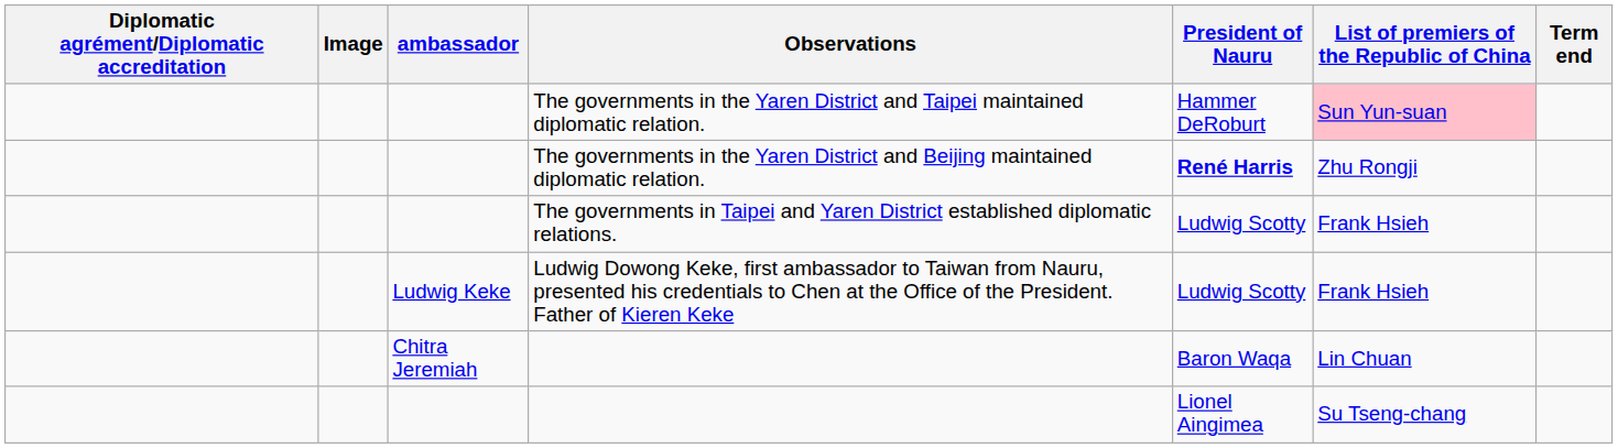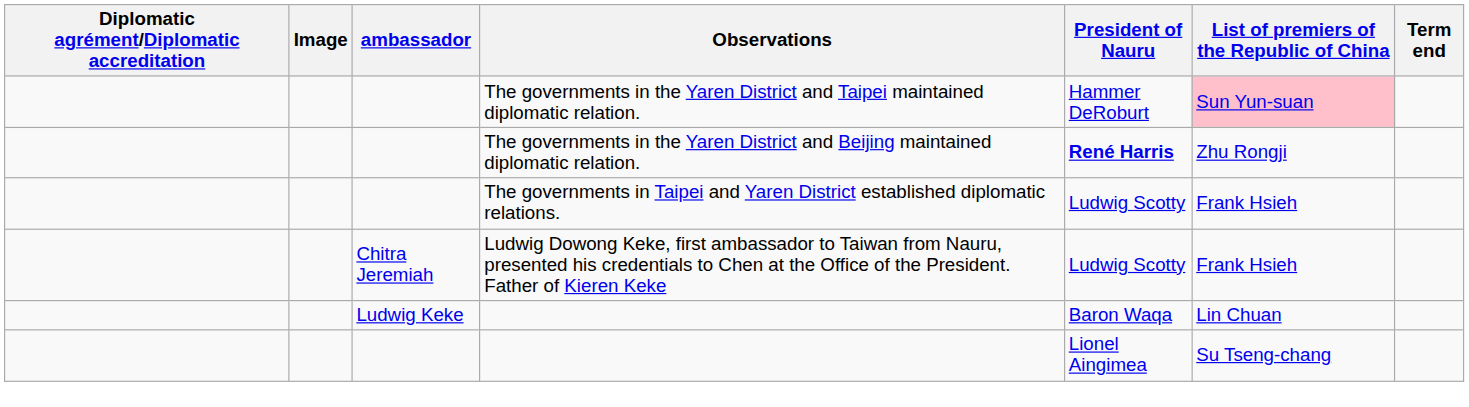row 5 | ambassador: Ludwig Keke -> Chitra Jeremiah
row 6 | ambassador: Chitra Jeremiah -> Ludwig Keke
